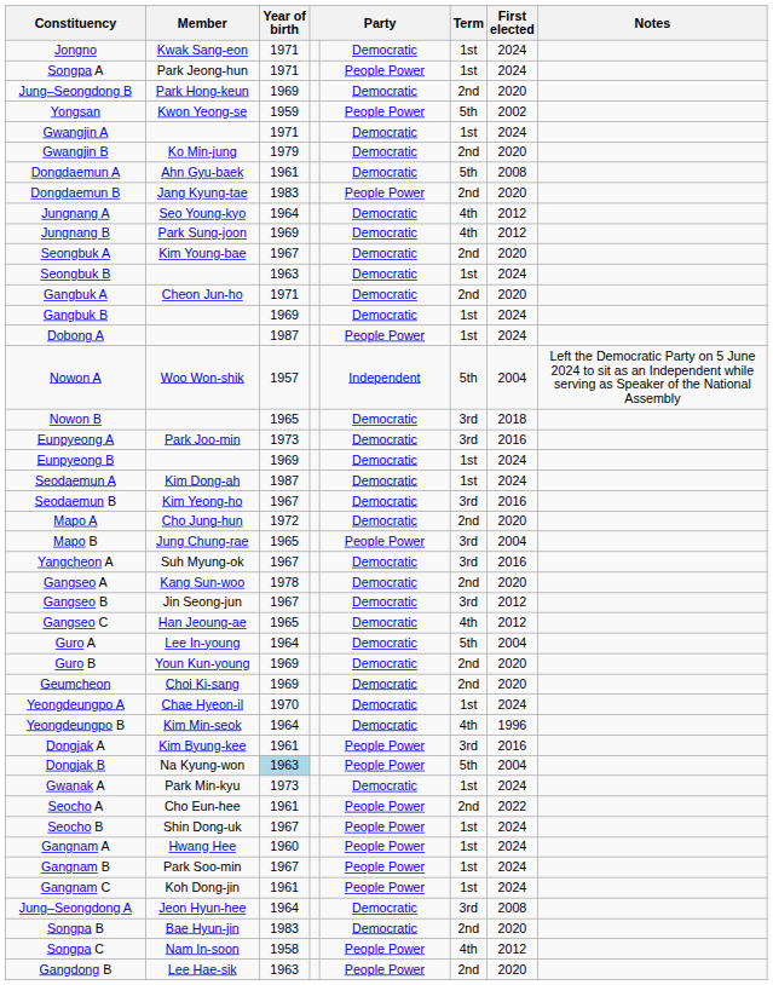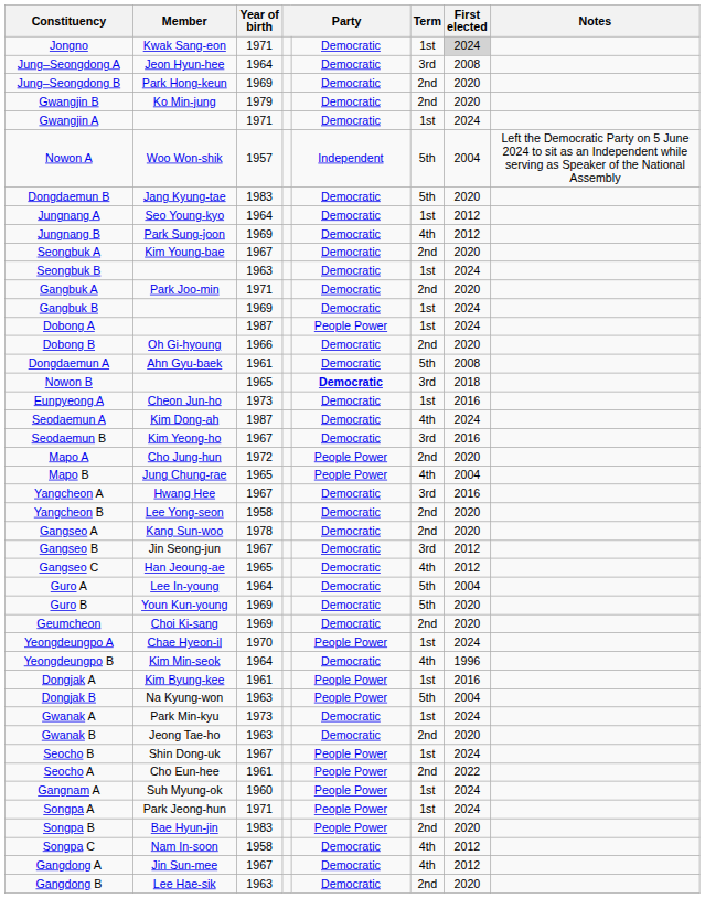Jongno | First elected: no background -> lightgrey background
rows swapped: Jung–Seongdong A <-> Songpa A
- row: Yongsan | Kwon Yeong-se | 1959 | People Power | 5th | 2002
rows swapped: Gwangjin A <-> Gwangjin B
rows swapped: Dongdaemun A <-> Nowon A
Dongdaemun B | column 5: People Power -> Democratic
Dongdaemun B | Term: 2nd -> 5th
Jungnang A | Term: 4th -> 1st
Gangbuk A | Member: Cheon Jun-ho -> Park Joo-min
+ row: Dobong B | Oh Gi-hyoung | 1966 | Democratic | 2nd | 2020
Nowon B | column 5: normal -> bold
Eunpyeong A | Member: Park Joo-min -> Cheon Jun-ho
Eunpyeong A | Term: 3rd -> 1st
- row: Eunpyeong B | 1969 | Democratic | 1st | 2024
Seodaemun A | Term: 1st -> 4th
Mapo A | column 5: Democratic -> People Power
Mapo B | Term: 3rd -> 4th
Yangcheon A | Member: Suh Myung-ok -> Hwang Hee
+ row: Yangcheon B | Lee Yong-seon | 1958 | Democratic | 2nd | 2020
Guro B | Term: 2nd -> 5th
Yeongdeungpo A | column 5: Democratic -> People Power
Dongjak A | Term: 3rd -> 1st
Dongjak B | Year of birth: lightblue background -> no background
+ row: Gwanak B | Jeong Tae-ho | 1963 | Democratic | 2nd | 2020
rows swapped: Seocho A <-> Seocho B
Gangnam A | Member: Hwang Hee -> Suh Myung-ok
- row: Gangnam B | Park Soo-min | 1967 | People Power | 1st | 2024
- row: Gangnam C | Koh Dong-jin | 1961 | People Power | 1st | 2024
Songpa B | column 5: Democratic -> People Power
Songpa C | column 5: People Power -> Democratic
+ row: Gangdong A | Jin Sun-mee | 1967 | Democratic | 4th | 2012
Gangdong B | column 5: People Power -> Democratic
